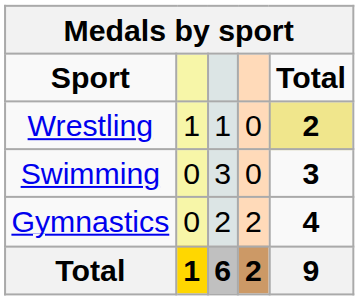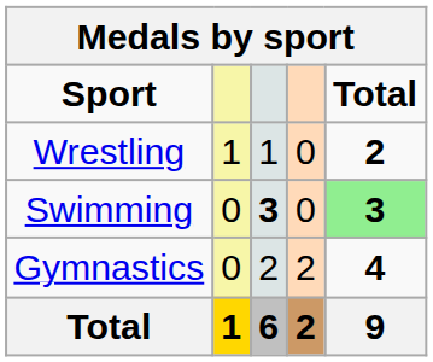Wrestling | Total: khaki background -> no background
Swimming | column 3: normal -> bold
Swimming | Total: no background -> lightgreen background
